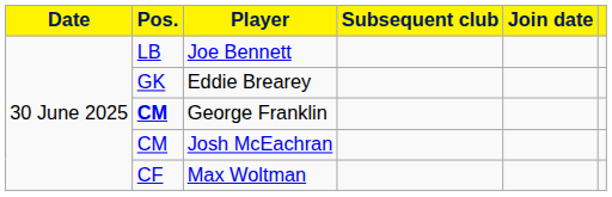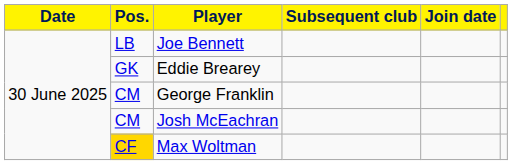George Franklin | Pos.: bold -> normal
Max Woltman | Pos.: no background -> gold background
